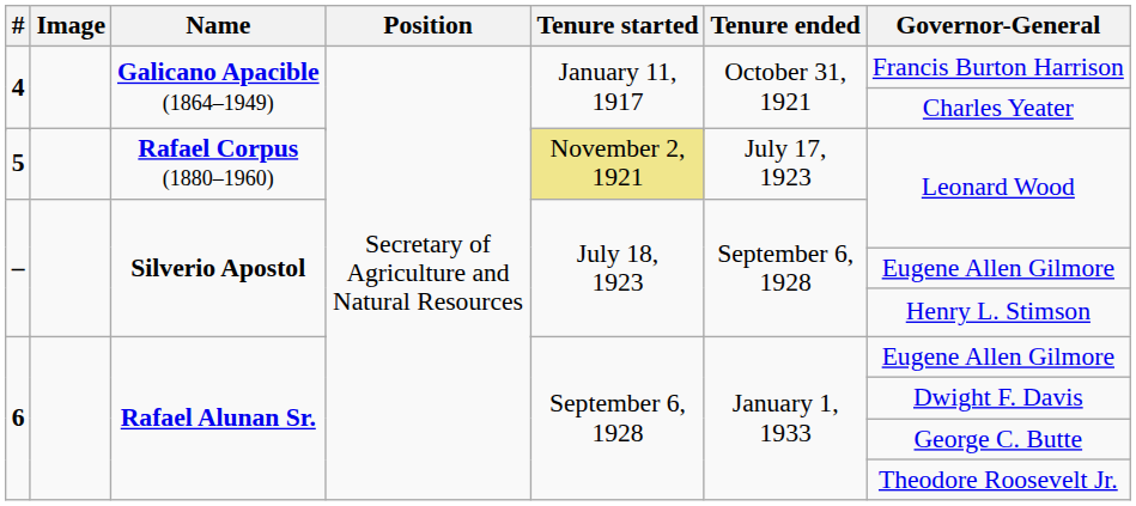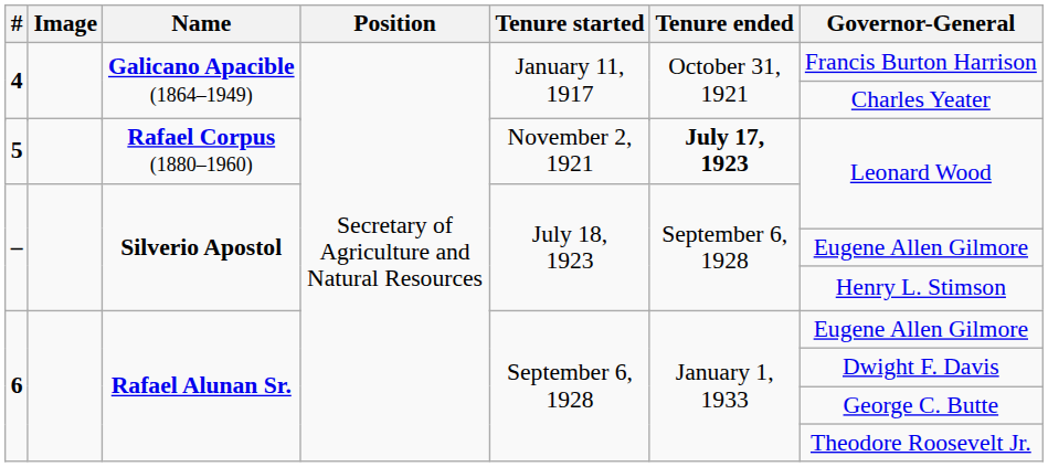5 | Tenure started: khaki background -> no background
5 | Tenure ended: normal -> bold
